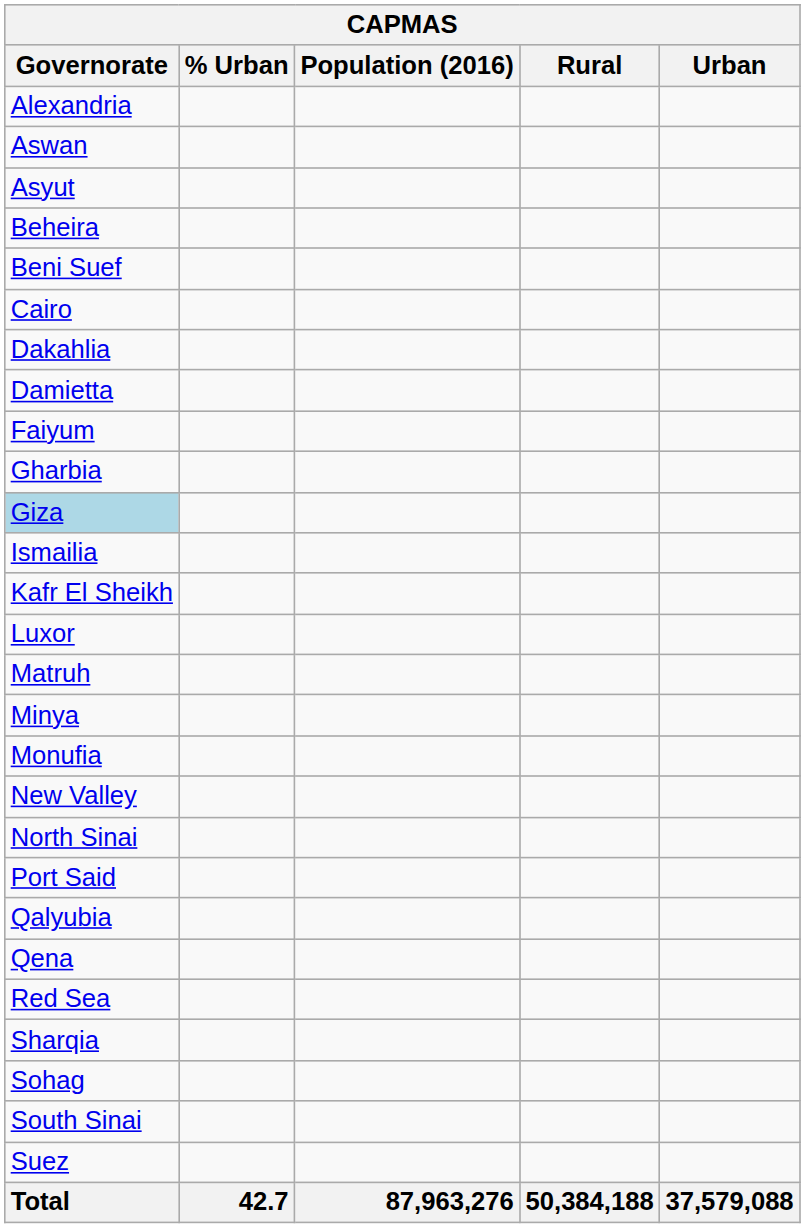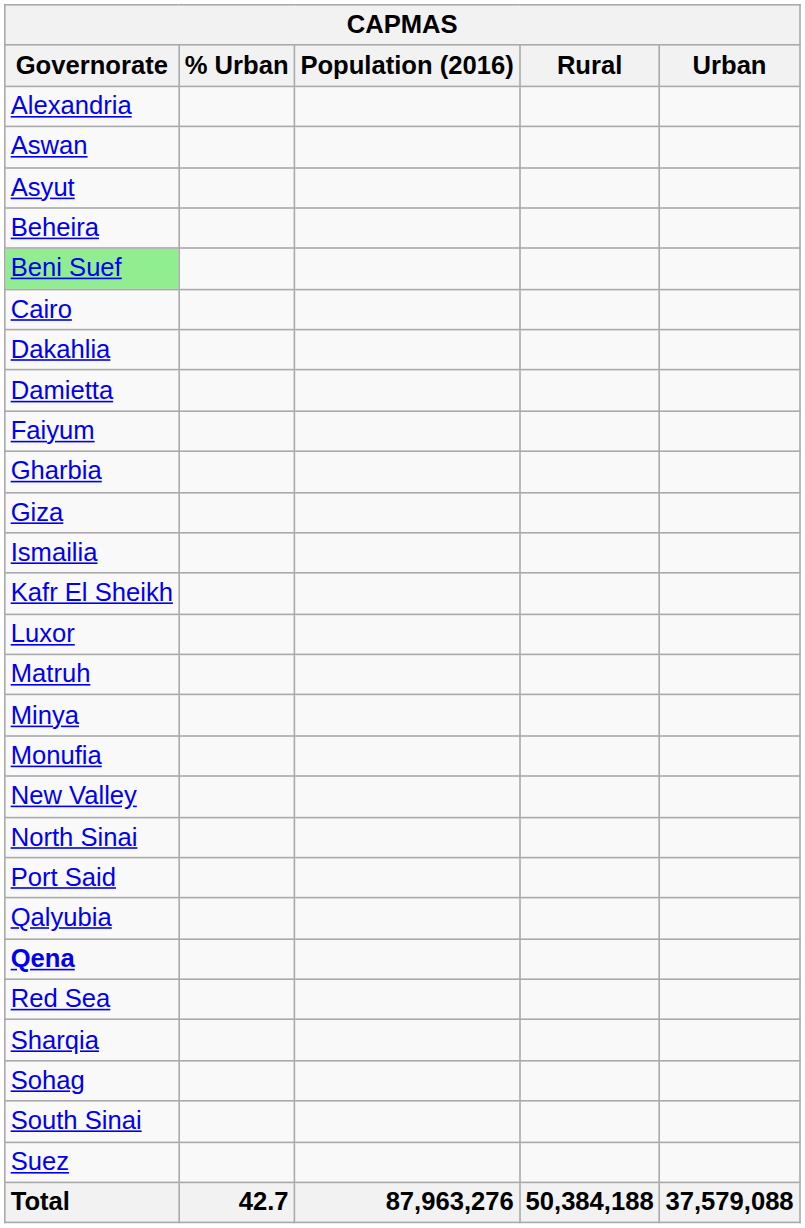Beni Suef | Governorate: no background -> lightgreen background
Giza | Governorate: lightblue background -> no background
Qena | Governorate: normal -> bold
